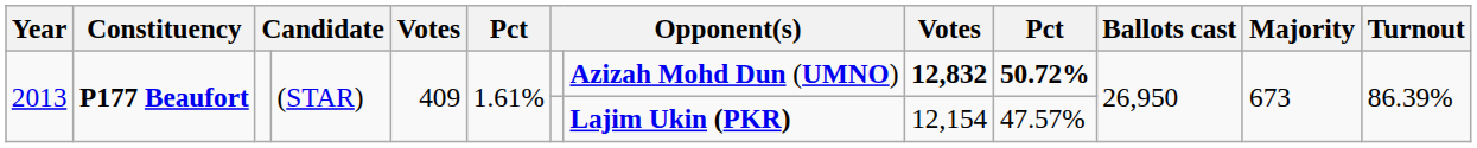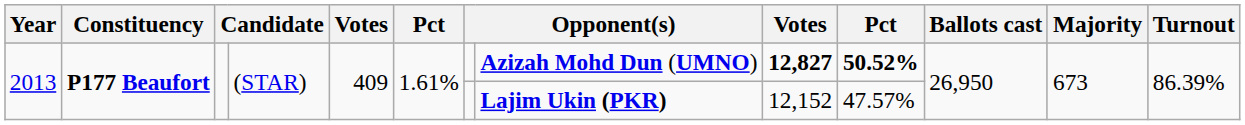row 2 | column 9: 12,832 -> 12,827
row 2 | column 10: 50.72% -> 50.52%
row 3 | column 9: 12,154 -> 12,152
